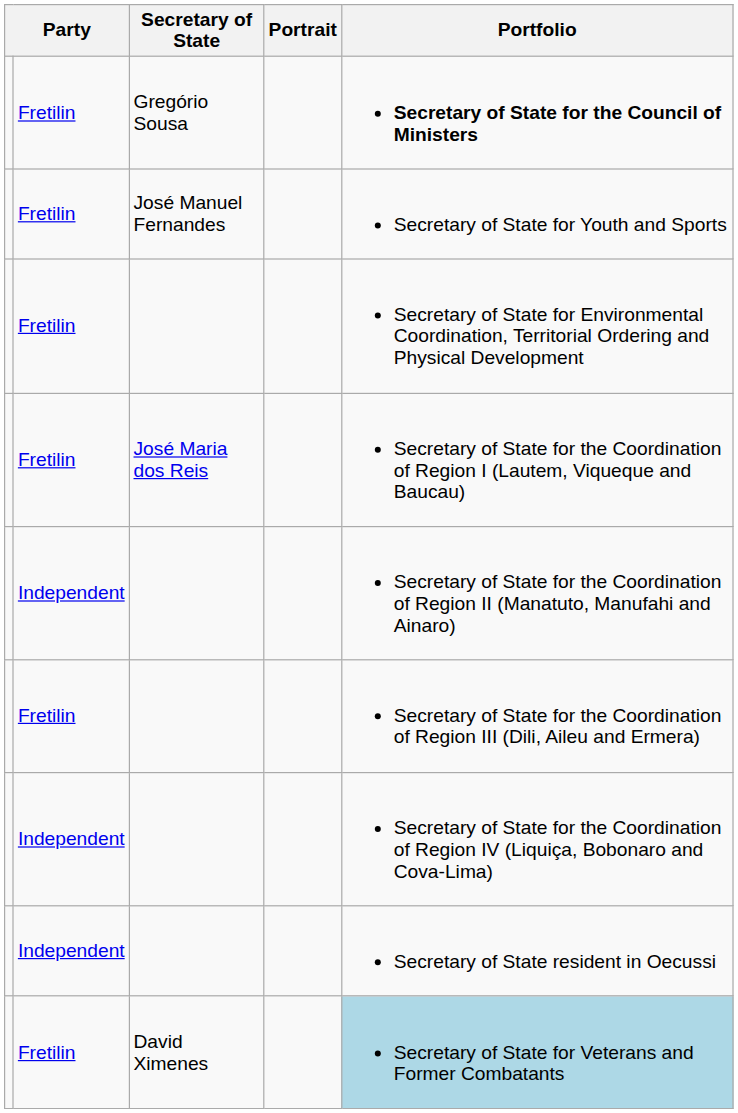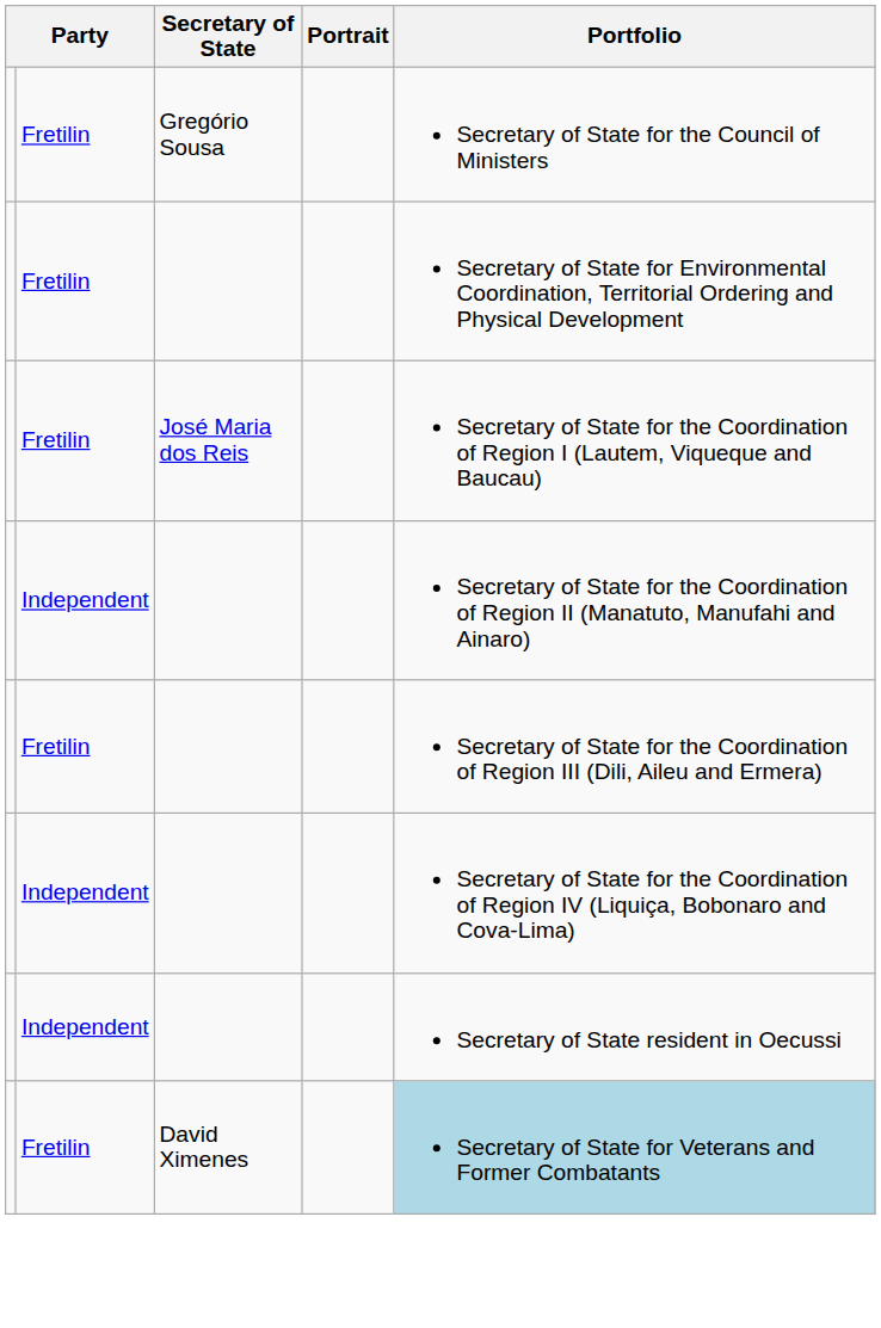Gregório Sousa | Portfolio: bold -> normal
- row: Fretilin | José Manuel Fernandes | Secretary of State for Youth and Sports
